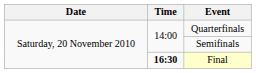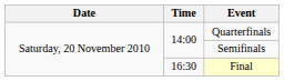Final | Time: bold -> normal
